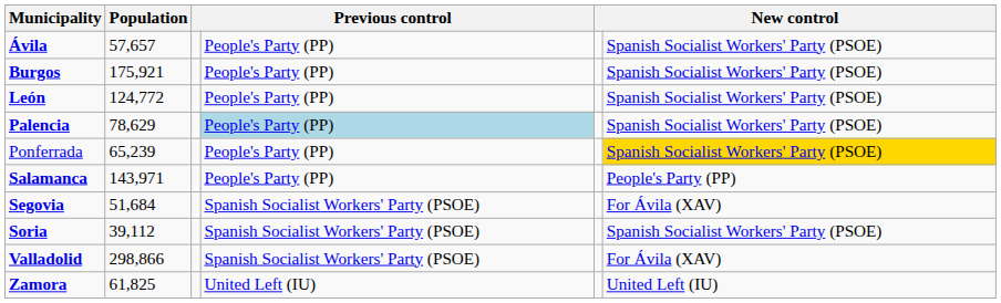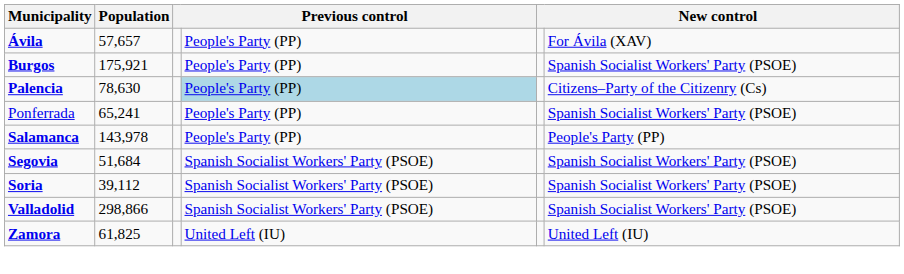Ávila | column 6: Spanish Socialist Workers' Party (PSOE) -> For Ávila (XAV)
- row: León | 124,772 | People's Party (PP) | Spanish Socialist Workers' Party (PSOE)
Palencia | Population: 78,629 -> 78,630
Palencia | column 6: Spanish Socialist Workers' Party (PSOE) -> Citizens–Party of the Citizenry (Cs)
Ponferrada | Population: 65,239 -> 65,241
Ponferrada | column 6: gold background -> no background
Salamanca | Population: 143,971 -> 143,978
Segovia | column 6: For Ávila (XAV) -> Spanish Socialist Workers' Party (PSOE)
Valladolid | column 6: For Ávila (XAV) -> Spanish Socialist Workers' Party (PSOE)
